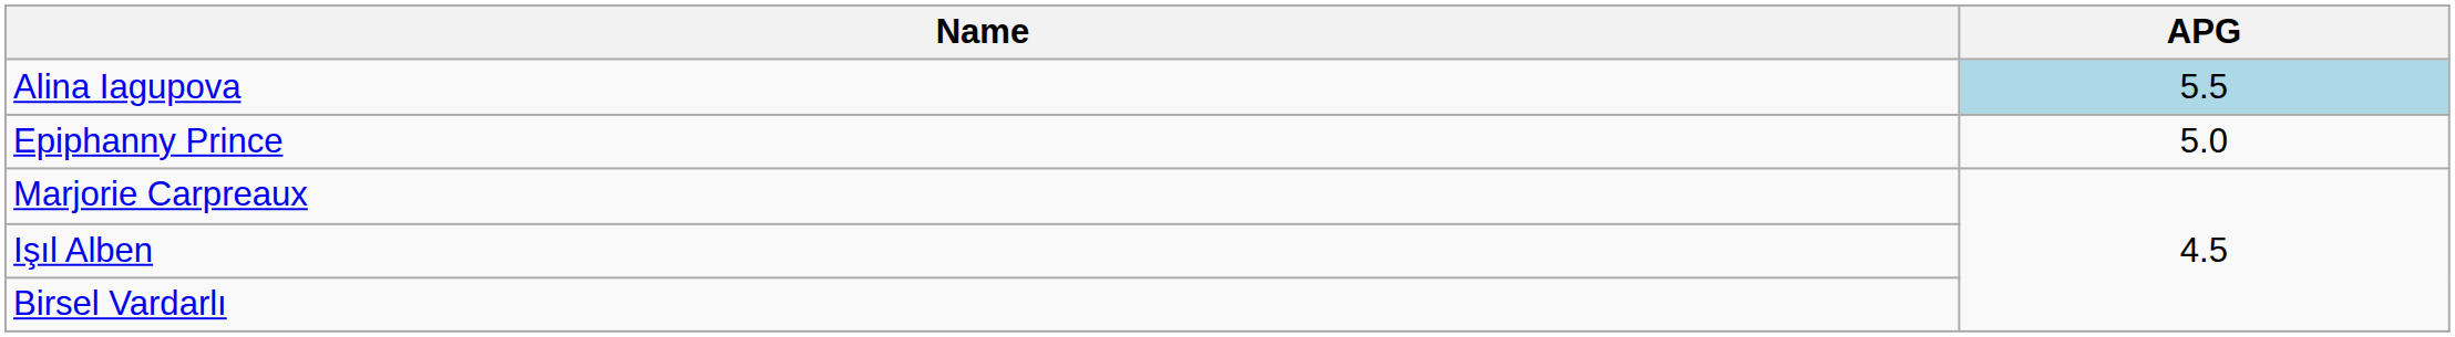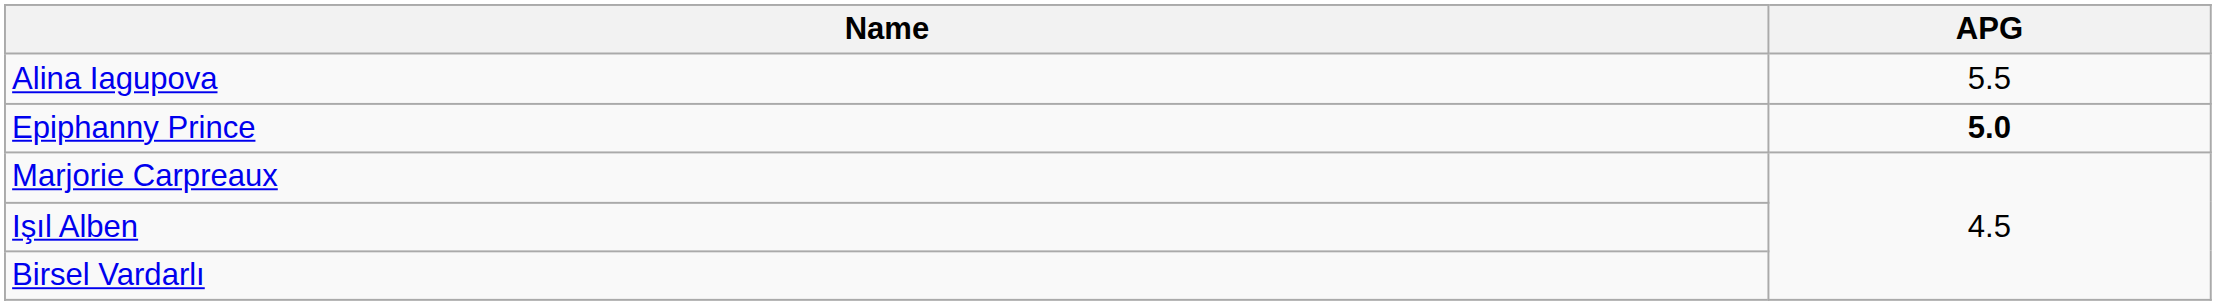Alina Iagupova | APG: lightblue background -> no background
Epiphanny Prince | APG: normal -> bold
